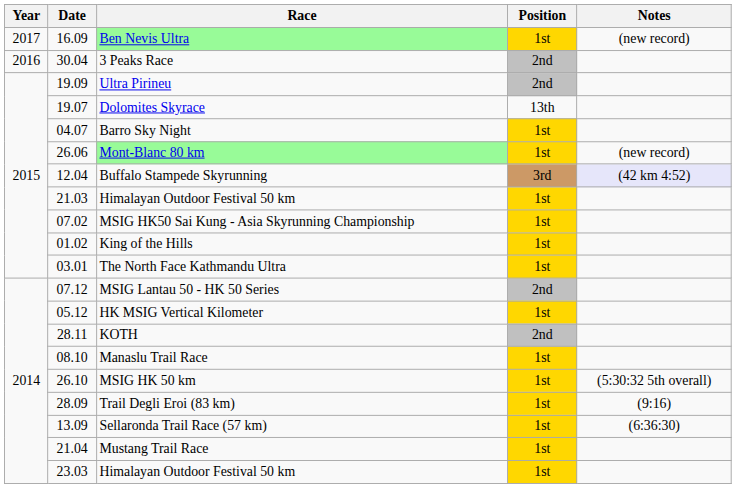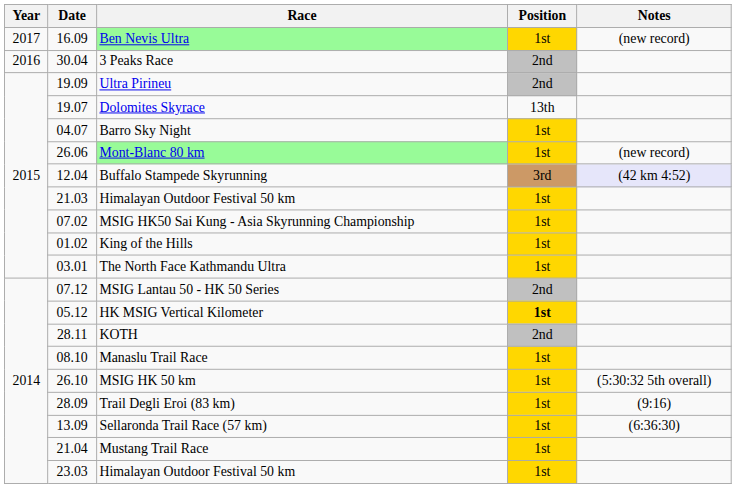HK MSIG Vertical Kilometer | Position: normal -> bold
